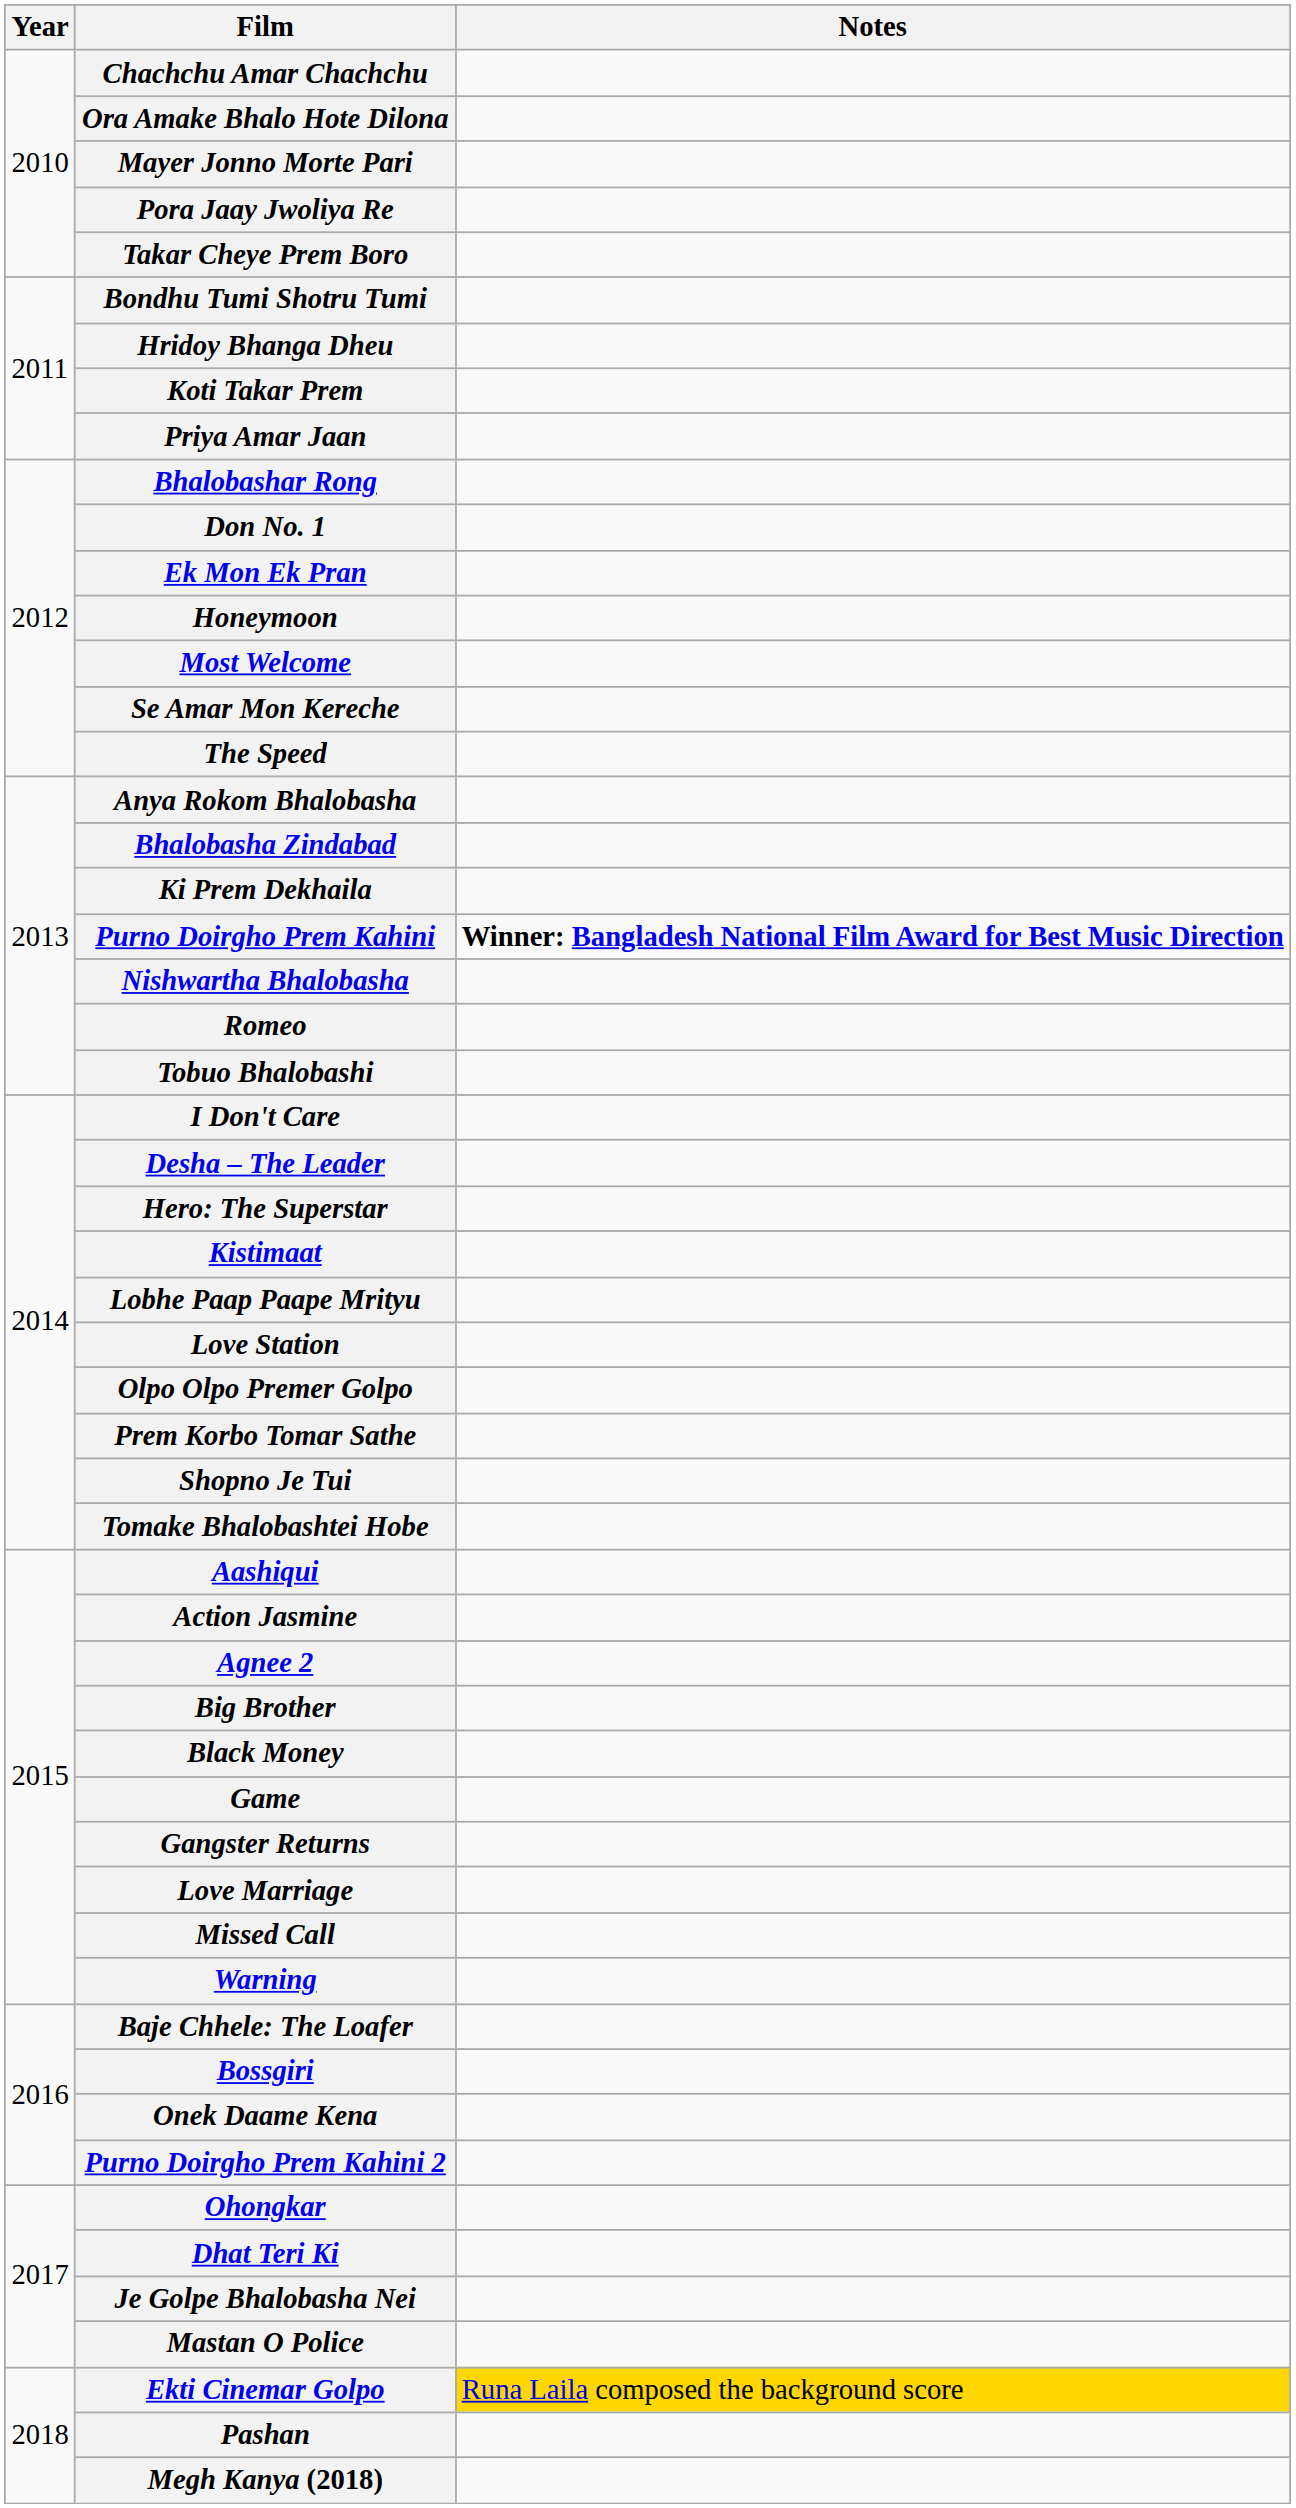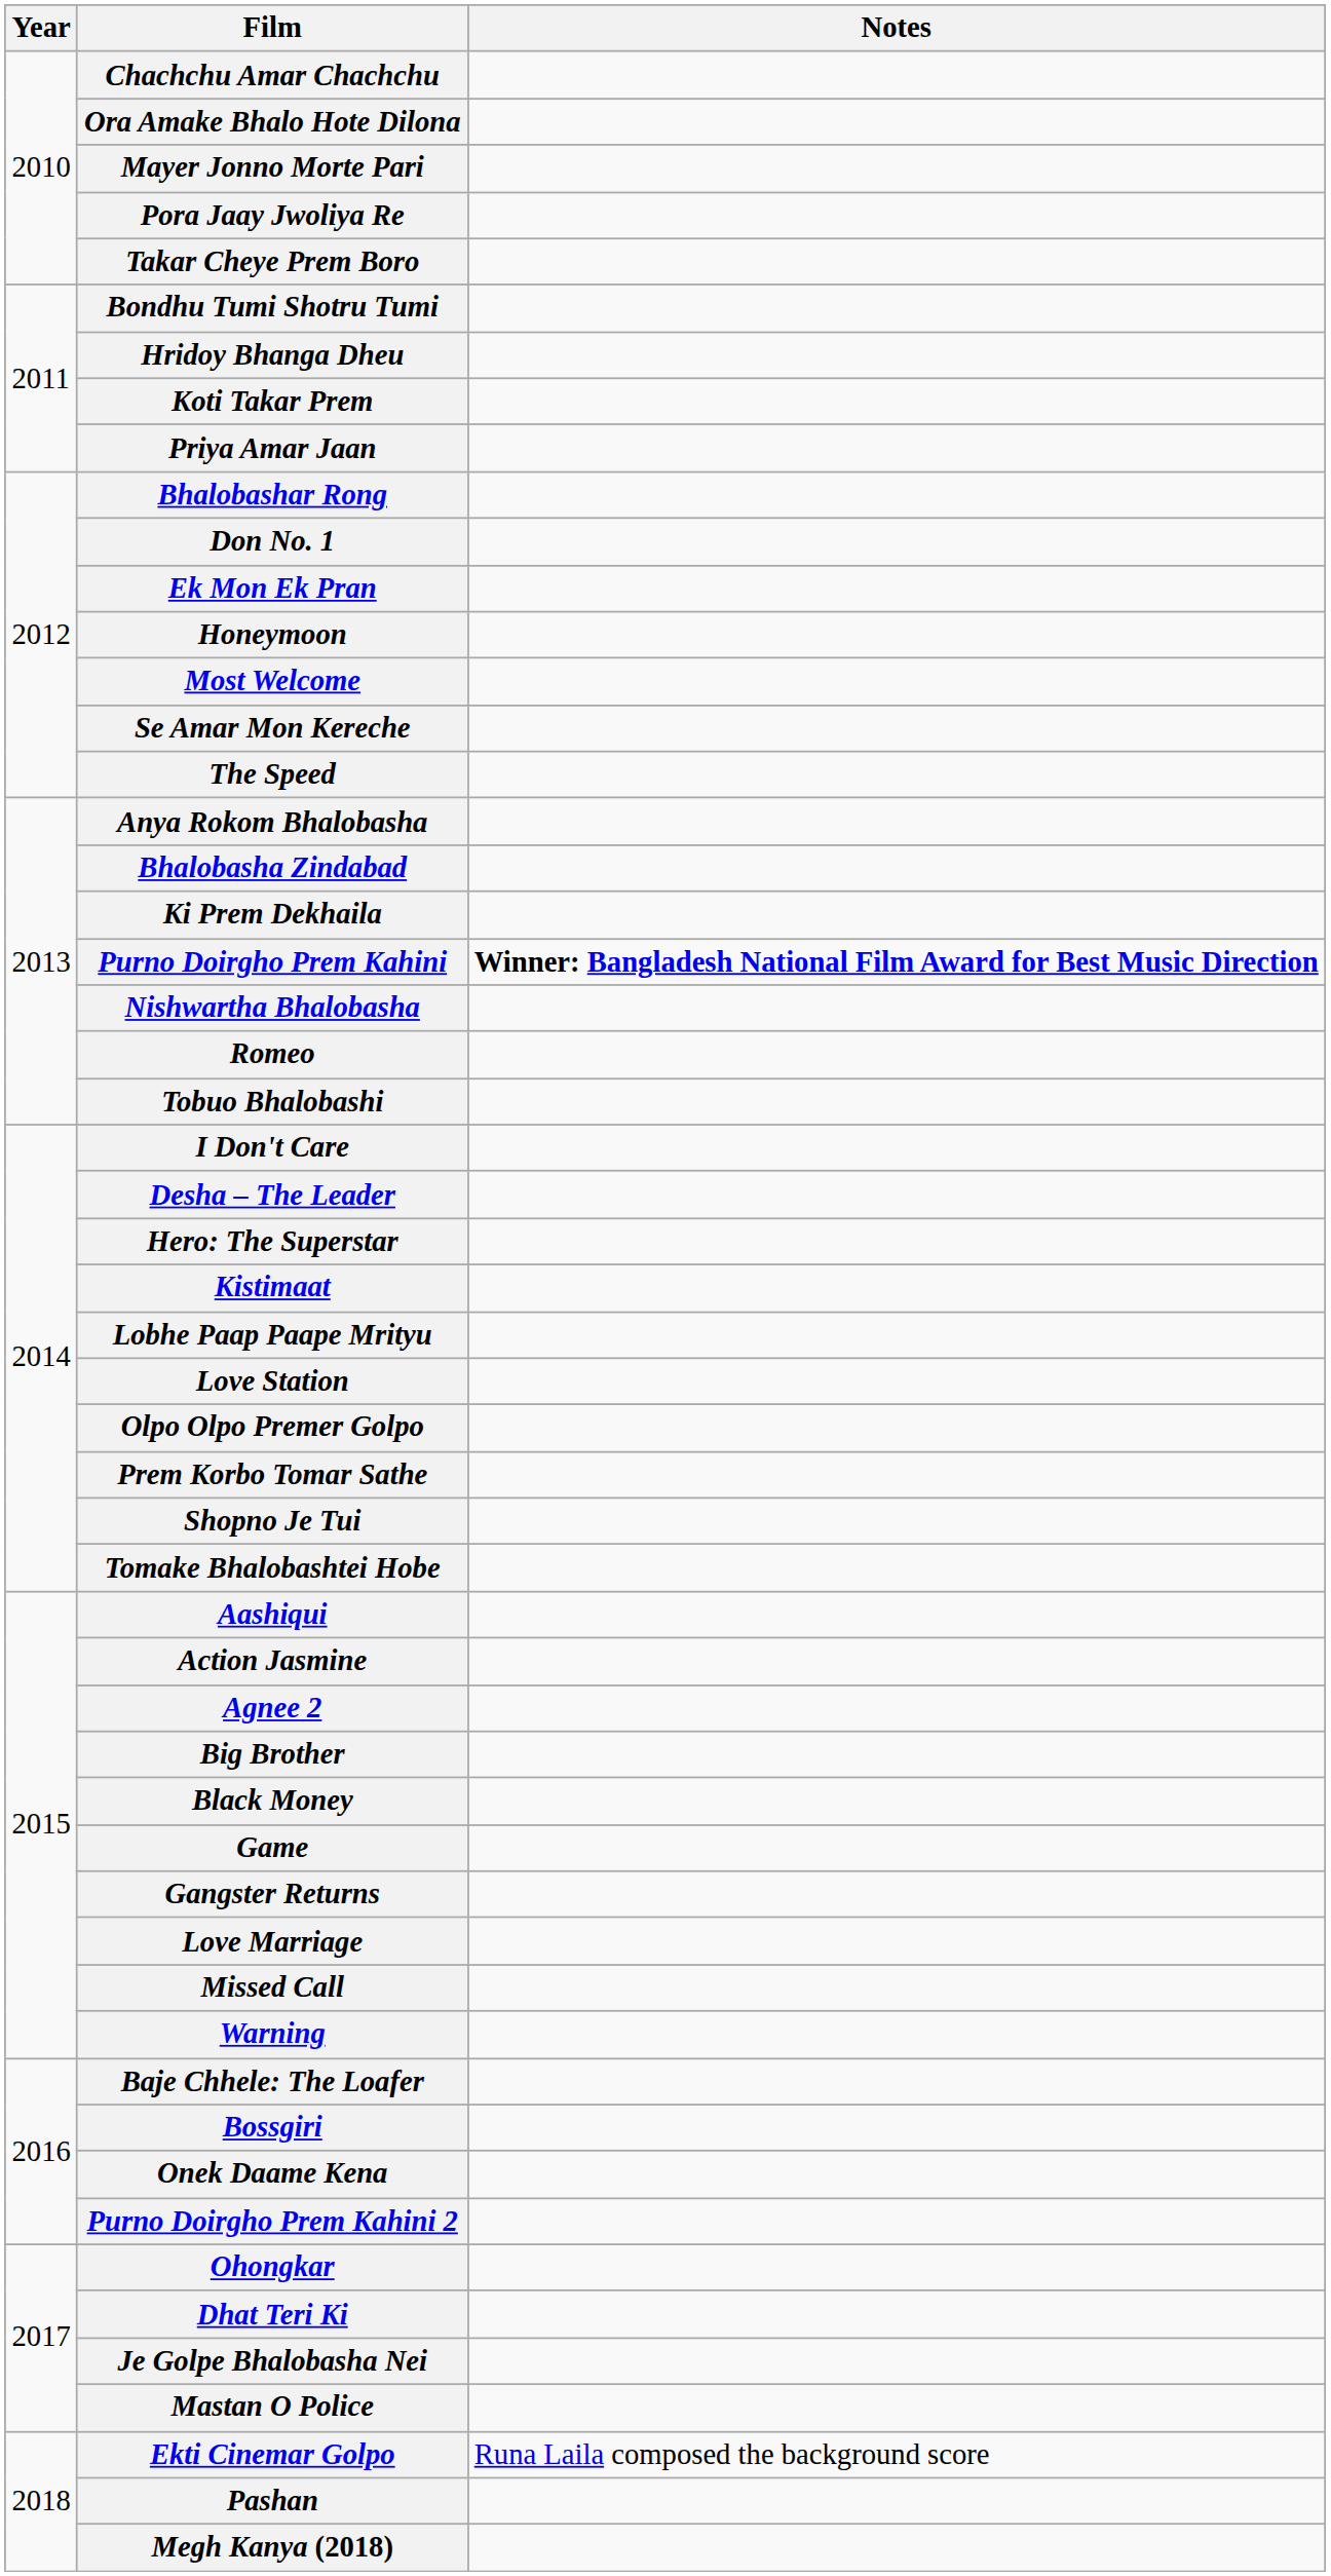Ekti Cinemar Golpo | Notes: gold background -> no background
